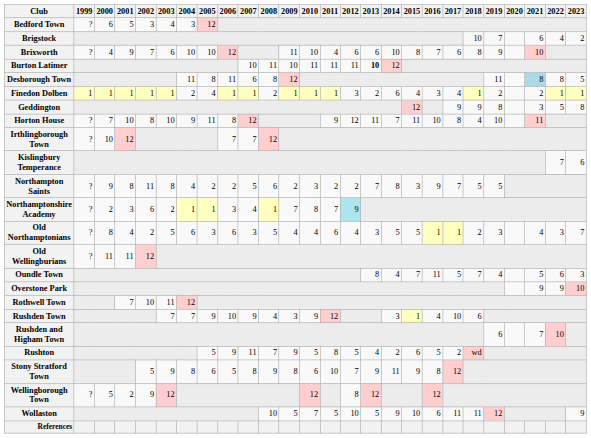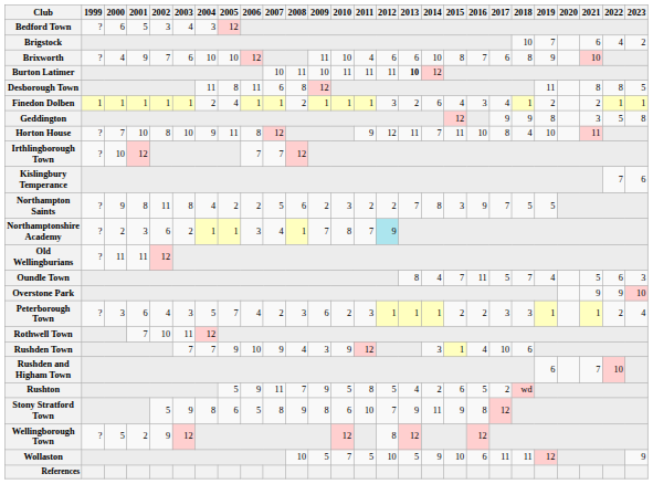Desborough Town | 2021: lightblue background -> no background
- row: Old Northamptonians | ? | 8 | 4 | 2 | 5 | 6 | 3 | 6 | 3 | 5 | 4 | 4 | 6 | 4 | 3 | 5 | 5 | 1 | 1 | 2 | 3 | 4 | 3 | 7
+ row: Peterborough Town | ? | 3 | 6 | 4 | 3 | 5 | 7 | 4 | 2 | 3 | 6 | 2 | 3 | 1 | 1 | 1 | 2 | 2 | 3 | 3 | 1 | 1 | 2 | 4
